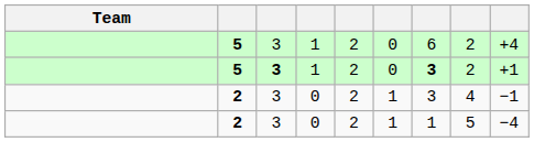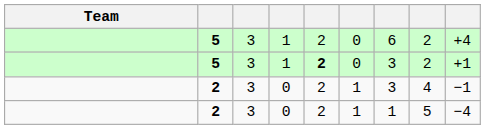row 3 | column 3: bold -> normal
row 3 | column 5: normal -> bold
row 3 | column 7: bold -> normal
